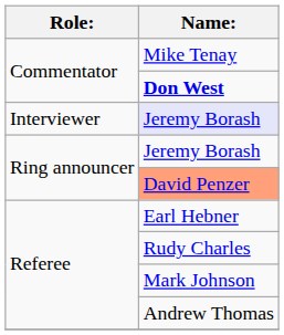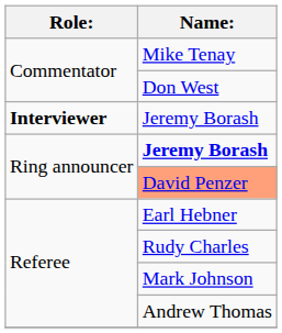row 3 | Name:: bold -> normal
row 4 | Role:: normal -> bold
row 4 | Name:: lavender background -> no background
row 5 | Name:: normal -> bold
